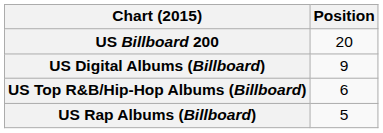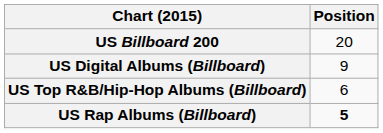US Rap Albums (Billboard) | Position: normal -> bold
